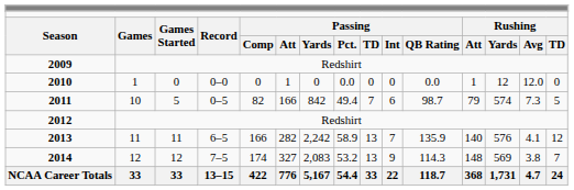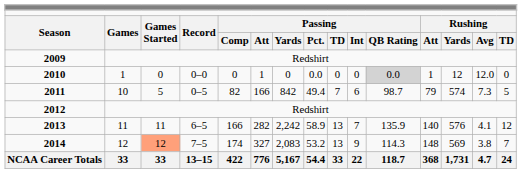2010 | column 11: no background -> lightgrey background
2014 | column 3: no background -> lightsalmon background
